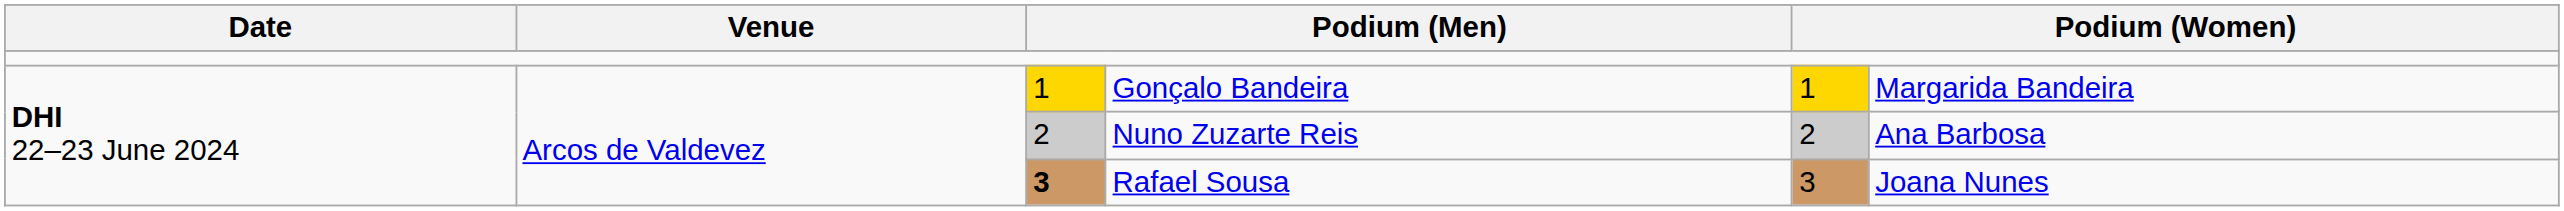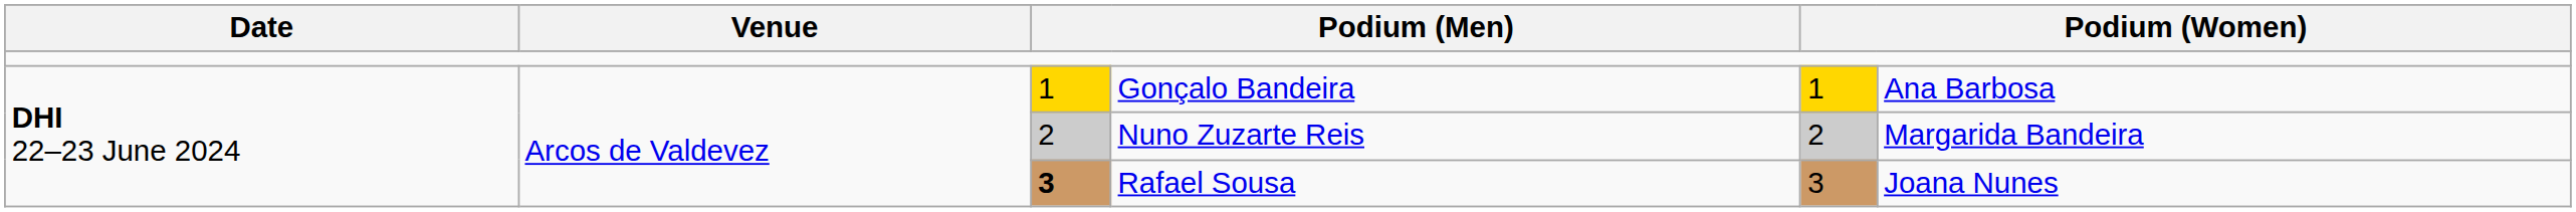Gonçalo Bandeira | column 6: Margarida Bandeira -> Ana Barbosa
Nuno Zuzarte Reis | column 6: Ana Barbosa -> Margarida Bandeira
